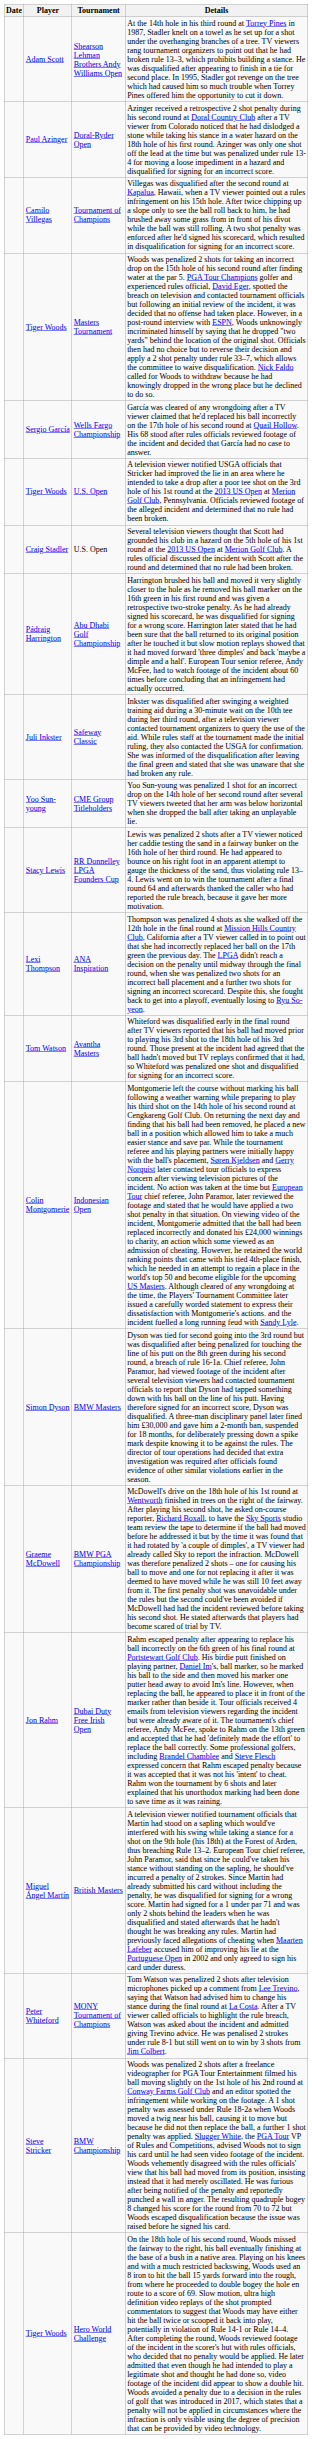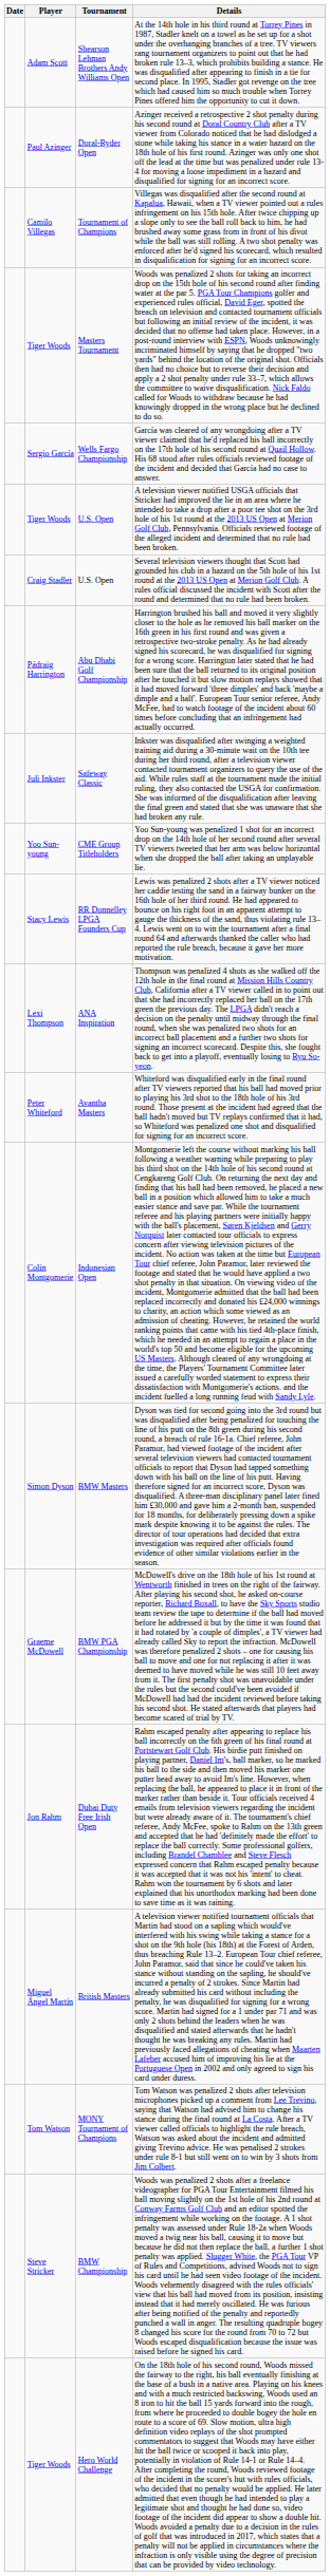row 14 | Player: Tom Watson -> Peter Whiteford
row 20 | Player: Peter Whiteford -> Tom Watson
